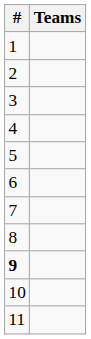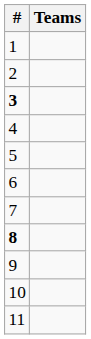3 | #: normal -> bold
8 | #: normal -> bold
9 | #: bold -> normal
